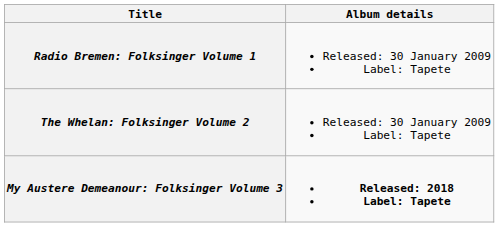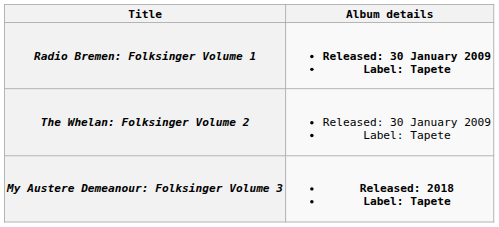Radio Bremen: Folksinger Volume 1 | Album details: normal -> bold
